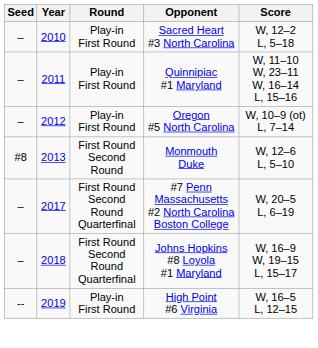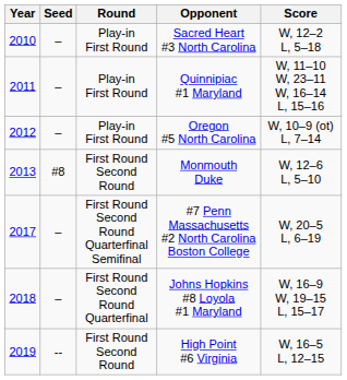columns swapped: Year <-> Seed
#7 Penn Massachusetts #2 North Carolina Boston College | Round: First Round Second Round Quarterfinal -> First Round Second Round Quarterfinal Semifinal
High Point #6 Virginia | Round: Play-in First Round -> First Round Second Round
